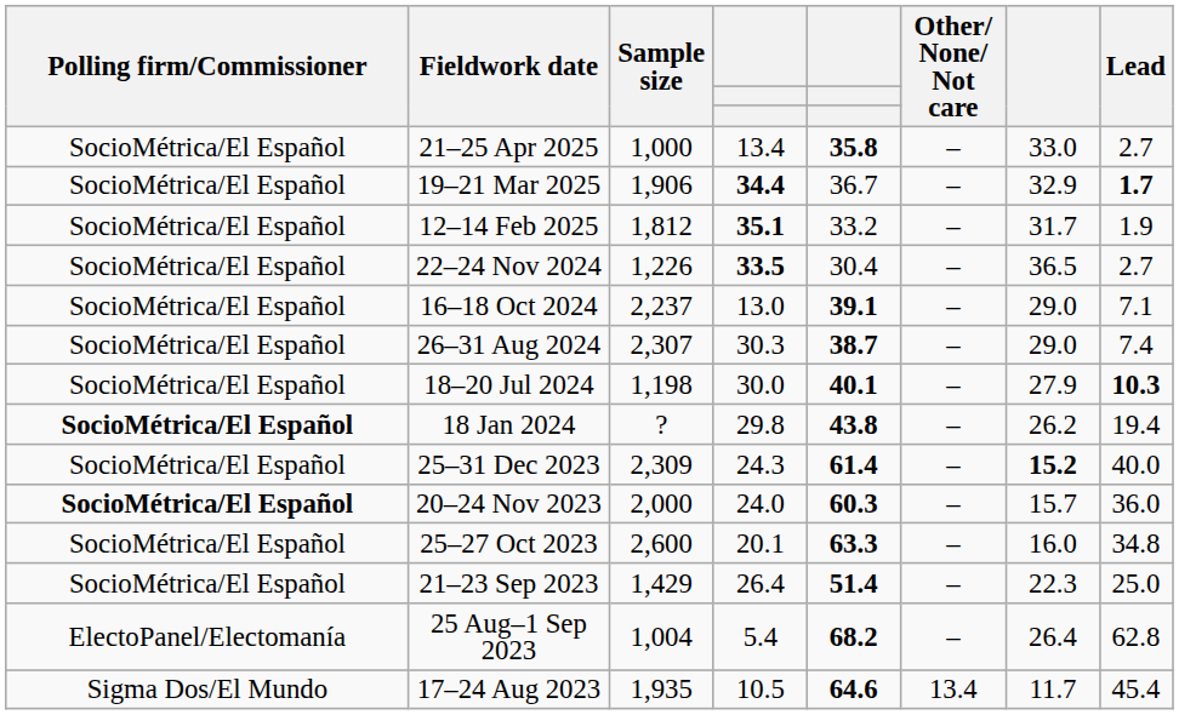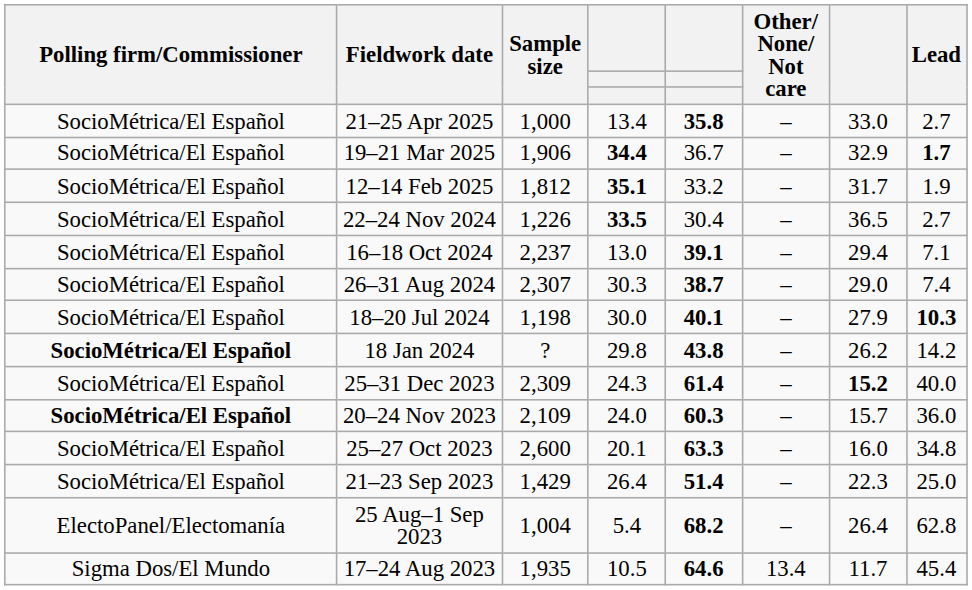16–18 Oct 2024 | column 7: 29.0 -> 29.4
18 Jan 2024 | Lead: 19.4 -> 14.2
20–24 Nov 2023 | Sample size: 2,000 -> 2,109
